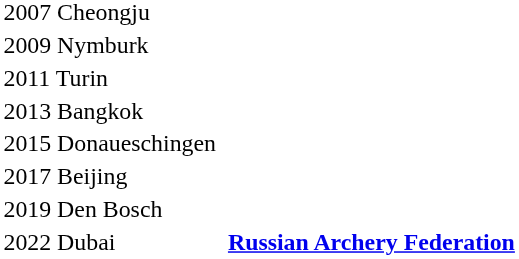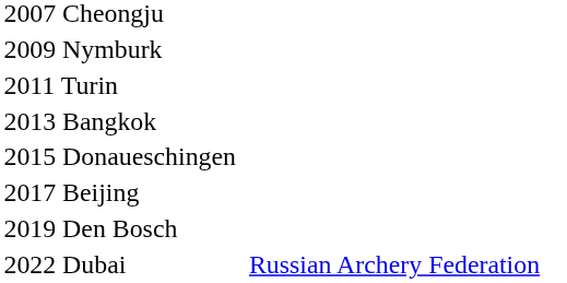2022 Dubai | column 2: bold -> normal
